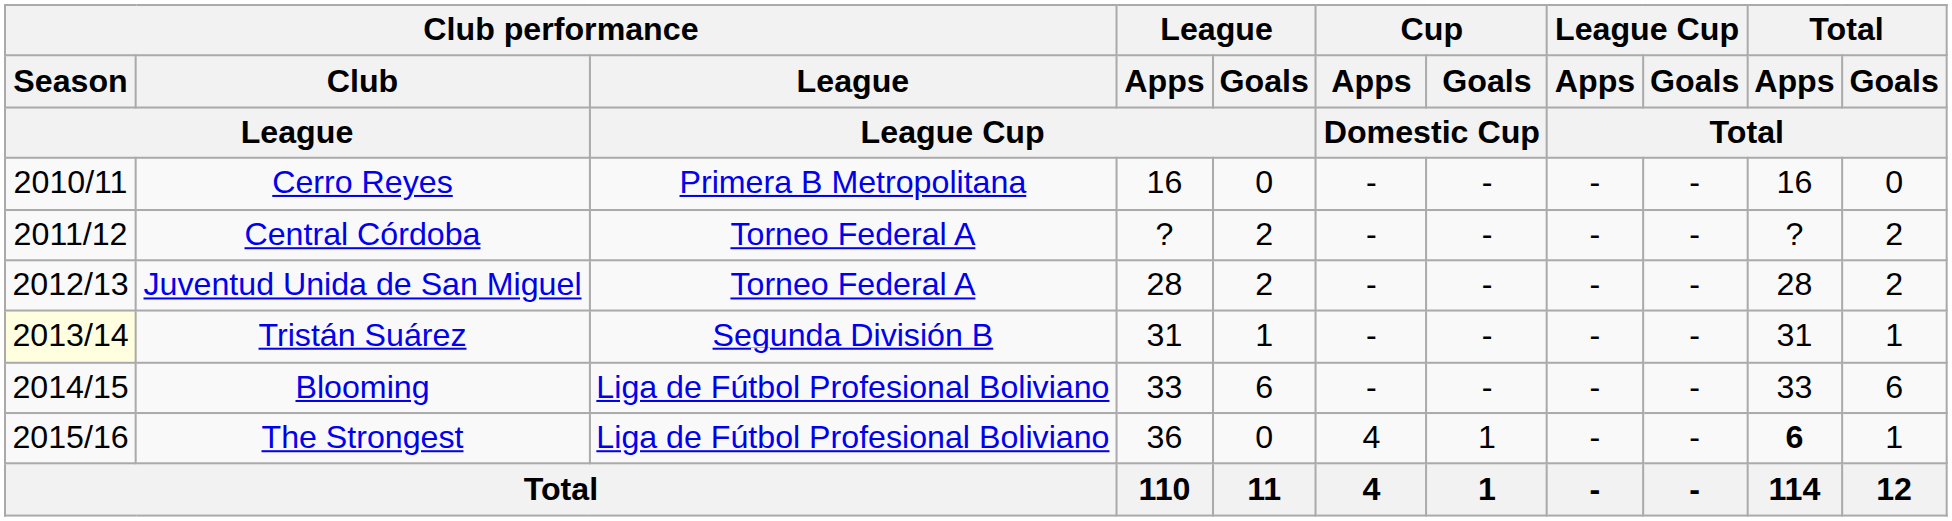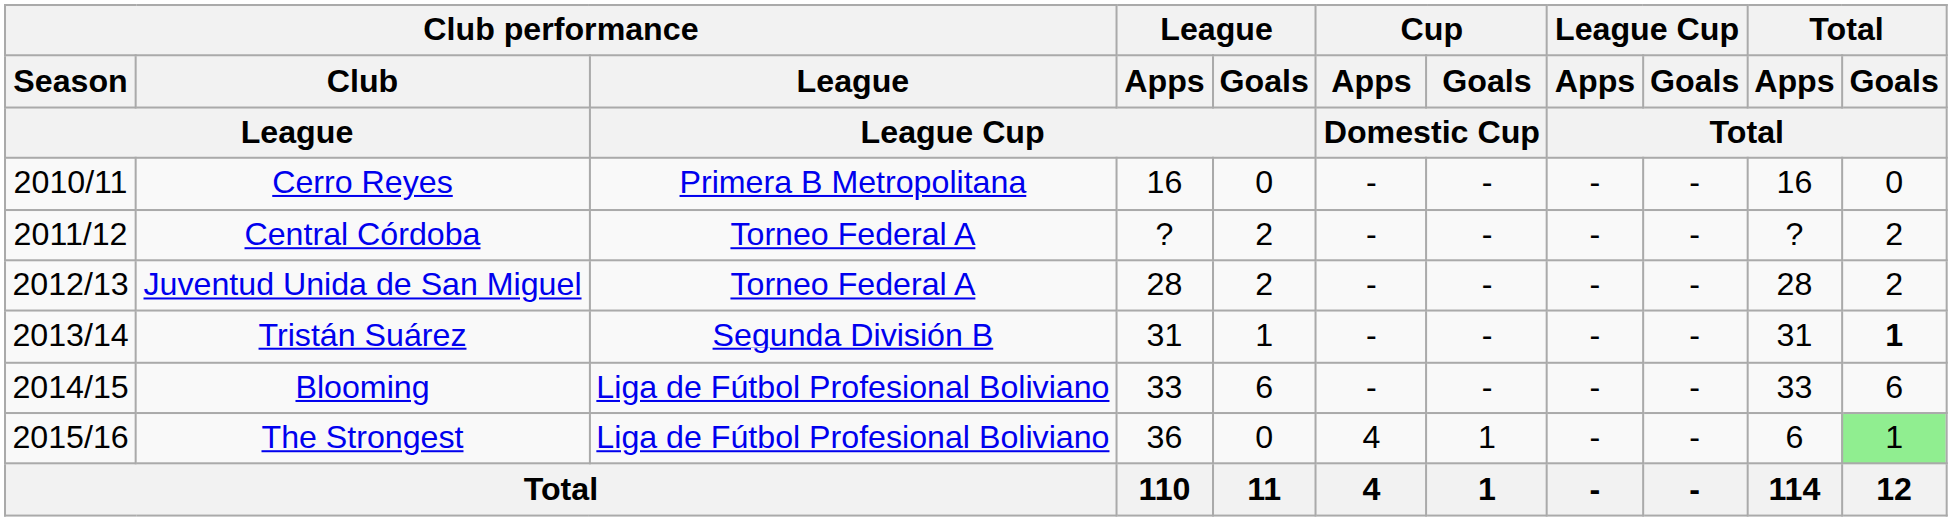Tristán Suárez | Club performance / Season / League: lightyellow background -> no background
Tristán Suárez | Total / Goals / Total: normal -> bold
The Strongest | Total / Apps / Total: bold -> normal
The Strongest | Total / Goals / Total: no background -> lightgreen background
